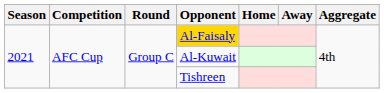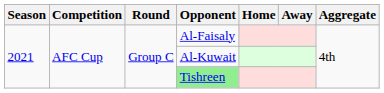Al-Faisaly | Opponent: gold background -> no background
Tishreen | Opponent: no background -> lightgreen background
